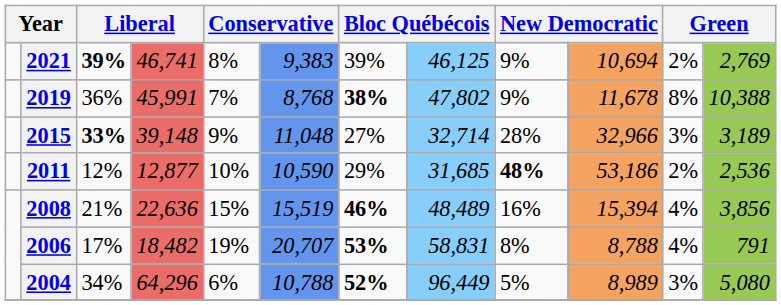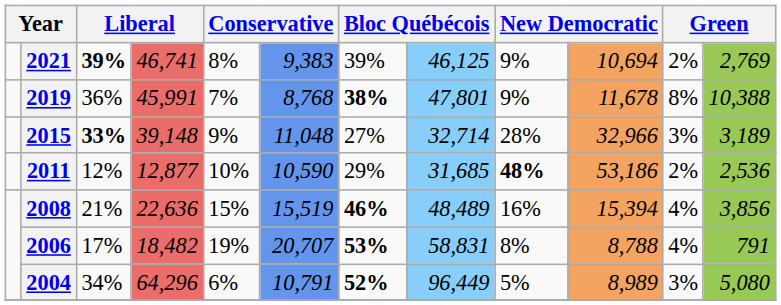2019 | column 8: 47,802 -> 47,801
2004 | column 6: 10,788 -> 10,791
